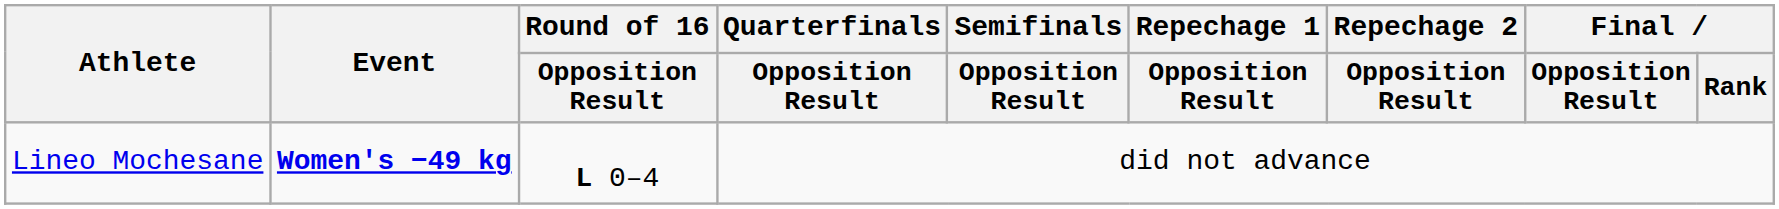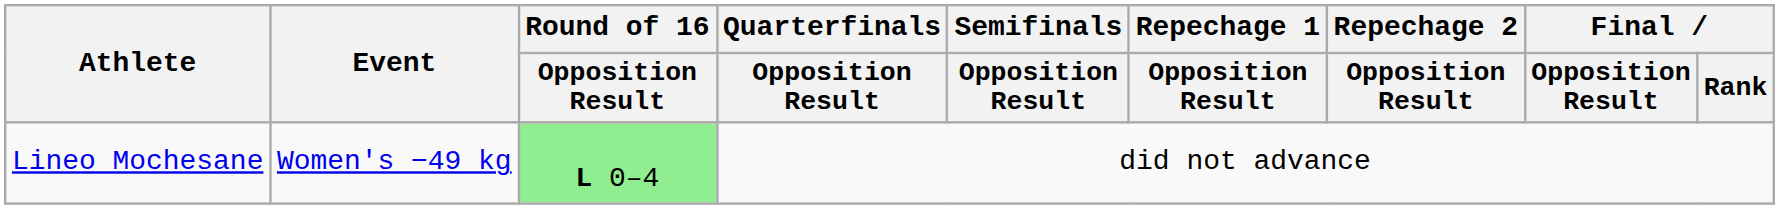Lineo Mochesane | Event: bold -> normal
Lineo Mochesane | Round of 16 / Opposition Result: no background -> lightgreen background
